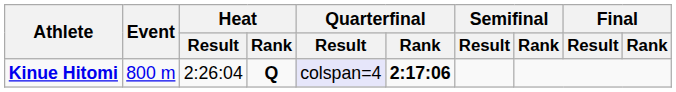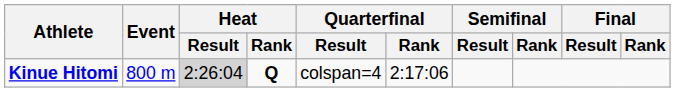Kinue Hitomi | Heat / Result: no background -> lightgrey background
Kinue Hitomi | Quarterfinal / Result: lavender background -> no background
Kinue Hitomi | Quarterfinal / Rank: bold -> normal
